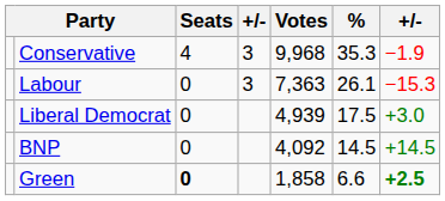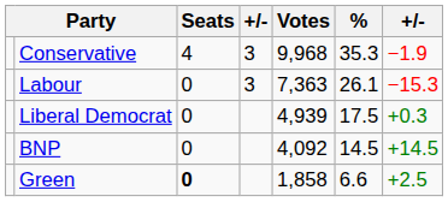Liberal Democrat | column 7: +3.0 -> +0.3
Green | column 7: bold -> normal
